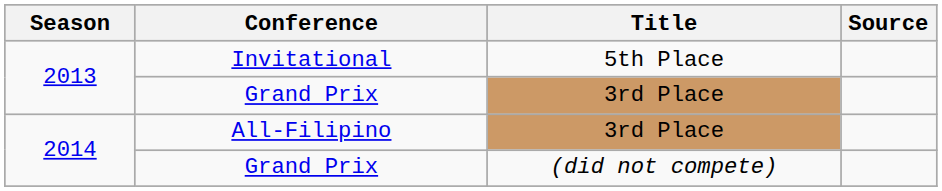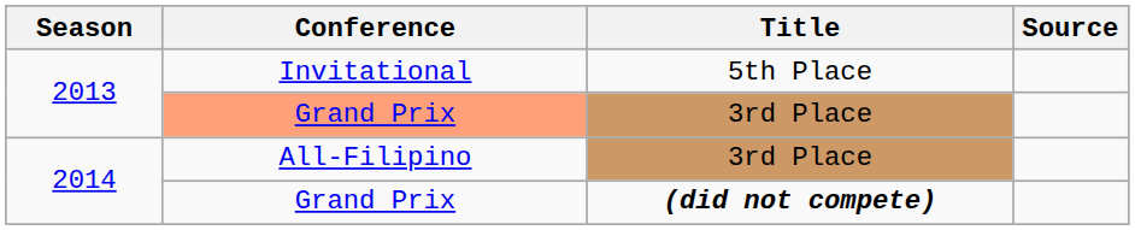Grand Prix / 3rd Place | Conference: no background -> lightsalmon background
Grand Prix / (did not compete) | Title: normal -> bold
